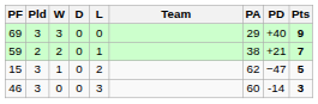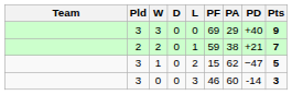columns swapped: Team <-> PF
